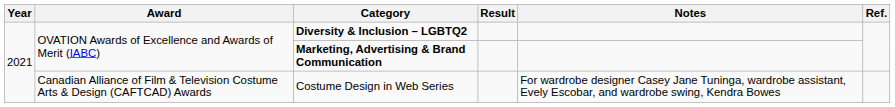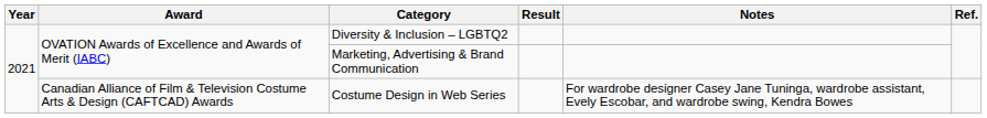Diversity & Inclusion – LGBTQ2 | Category: bold -> normal
Marketing, Advertising & Brand Communication | Category: bold -> normal
